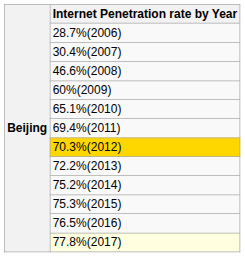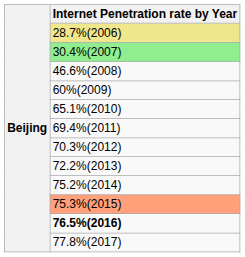28.7%(2006) | Internet Penetration rate by Year: no background -> khaki background
30.4%(2007) | Internet Penetration rate by Year: no background -> lightgreen background
70.3%(2012) | Internet Penetration rate by Year: gold background -> no background
75.3%(2015) | Internet Penetration rate by Year: no background -> lightsalmon background
76.5%(2016) | Internet Penetration rate by Year: normal -> bold
77.8%(2017) | Internet Penetration rate by Year: lightyellow background -> no background
